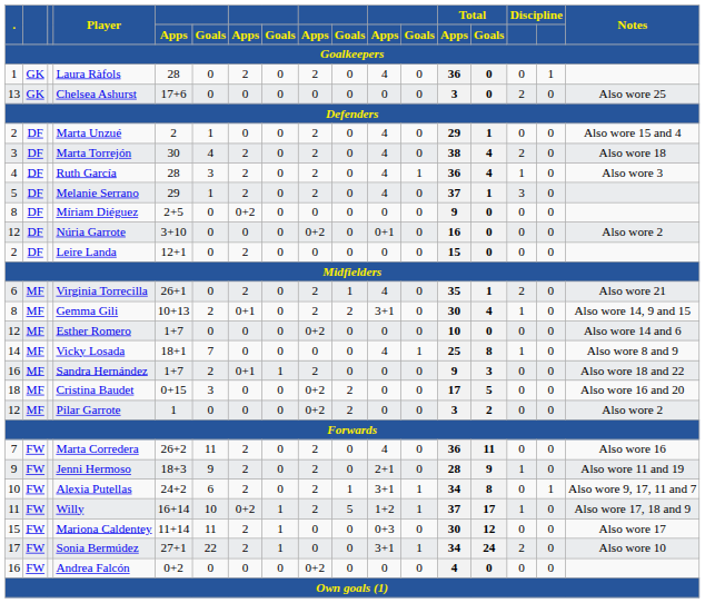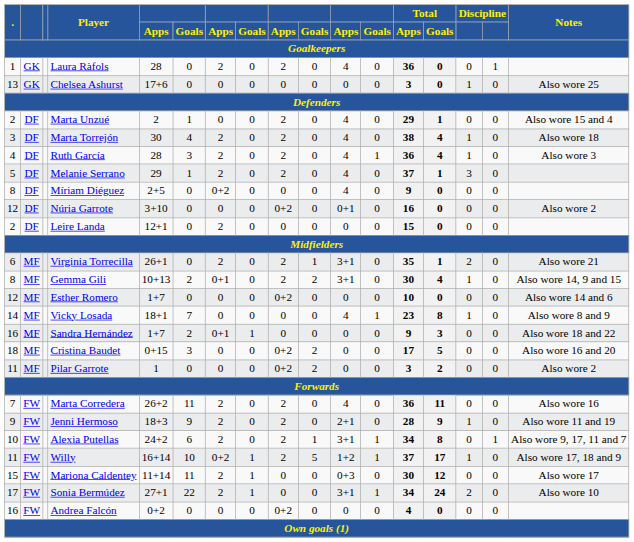Chelsea Ashurst | column 15: 2 -> 1
Marta Torrejón | column 15: 2 -> 1
Míriam Diéguez | column 11: 0 -> 4
Virginia Torrecilla | column 11: 4 -> 3+1
Vicky Losada | Total / Apps: 25 -> 23
Sandra Hernández | column 9: 2 -> 0
Pilar Garrote | .: 12 -> 11
